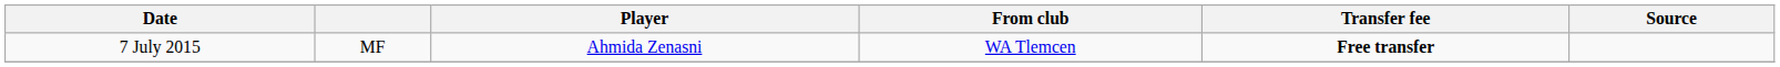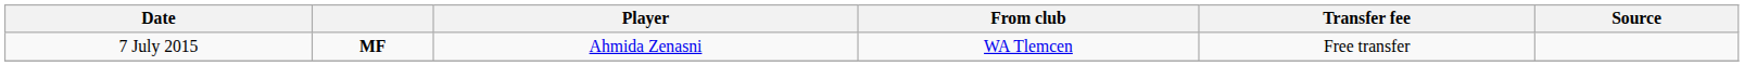7 July 2015 | column 2: normal -> bold
7 July 2015 | Transfer fee: bold -> normal
